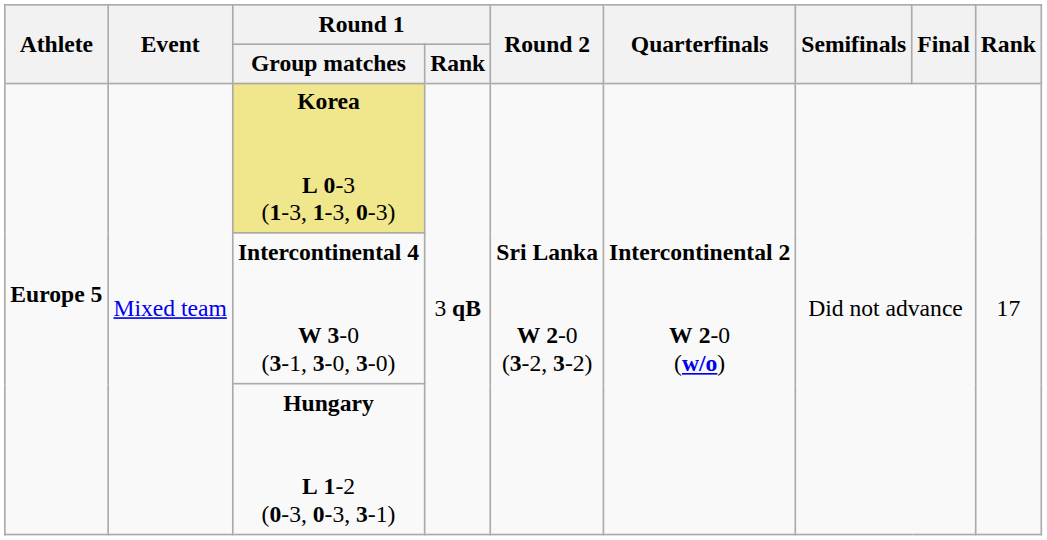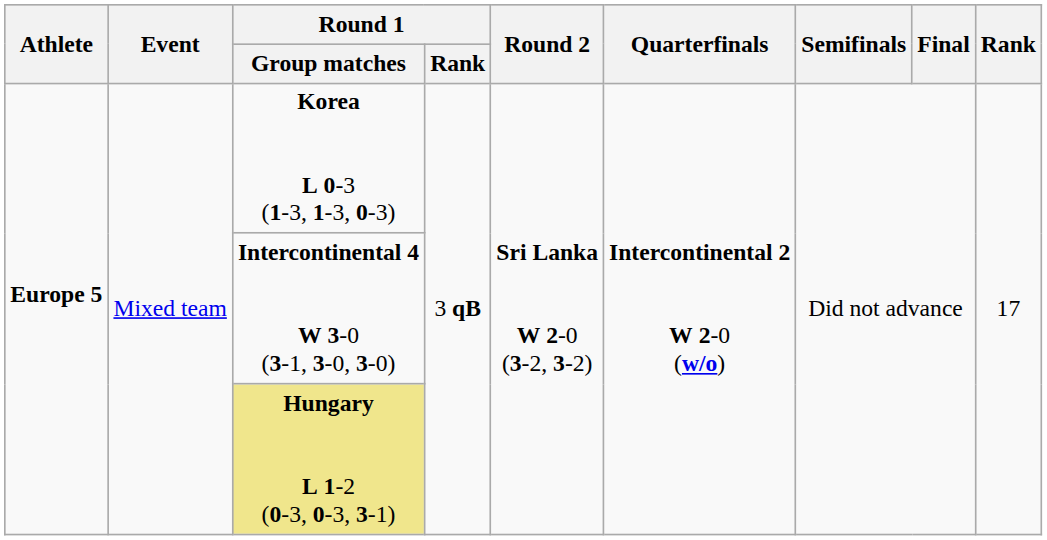Korea L 0-3 (1-3, 1-3, 0-3) | Round 1 / Group matches: khaki background -> no background
Hungary L 1-2 (0-3, 0-3, 3-1) | Round 1 / Group matches: no background -> khaki background
